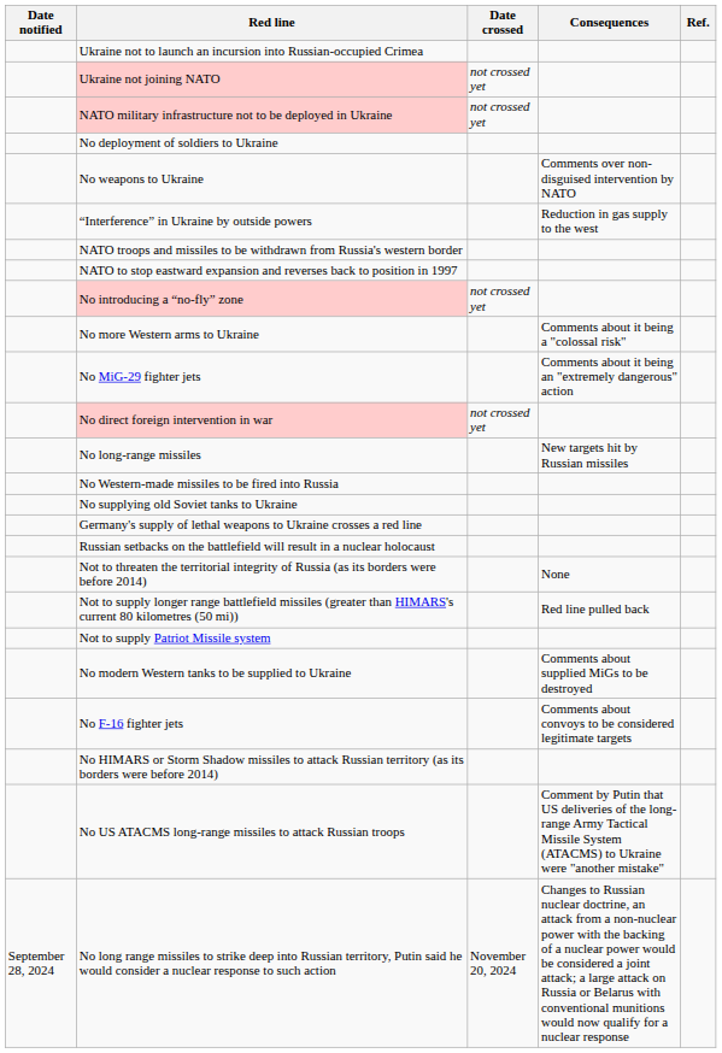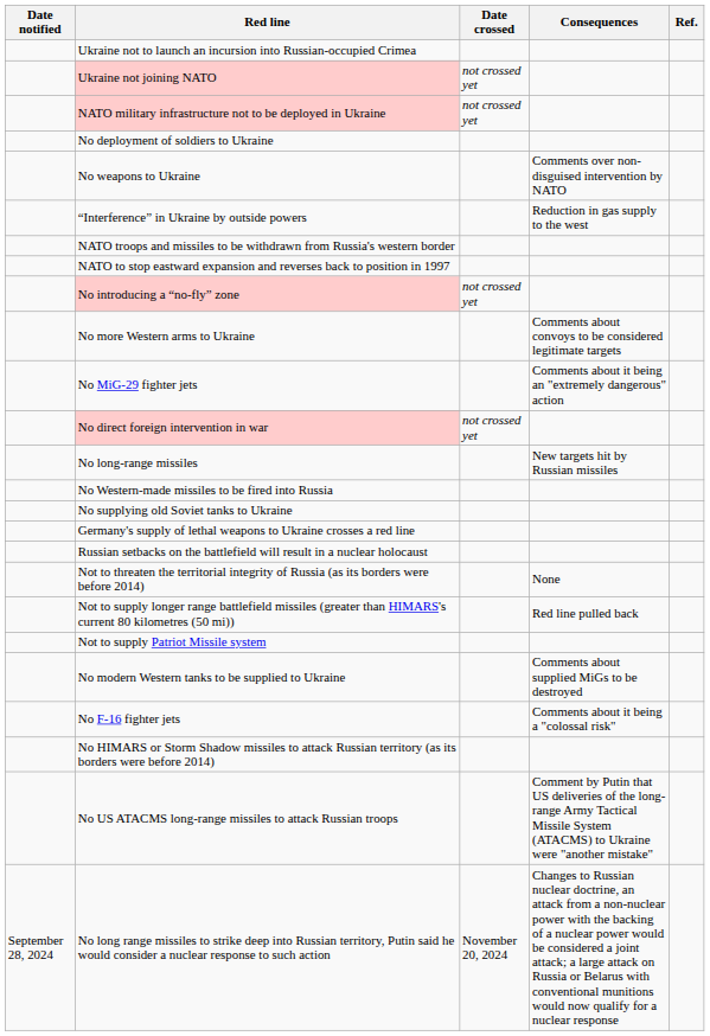No more Western arms to Ukraine | Consequences: Comments about it being a "colossal risk" -> Comments about convoys to be considered legitimate targets
No F-16 fighter jets | Consequences: Comments about convoys to be considered legitimate targets -> Comments about it being a "colossal risk"
